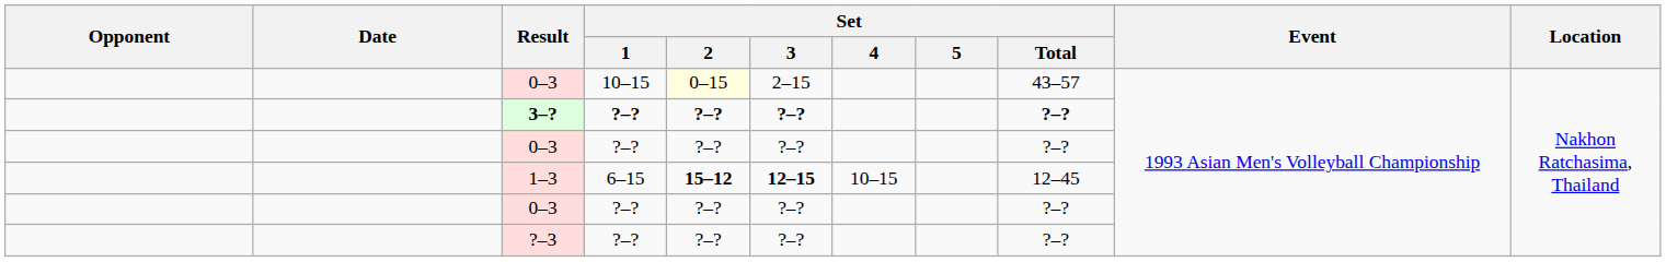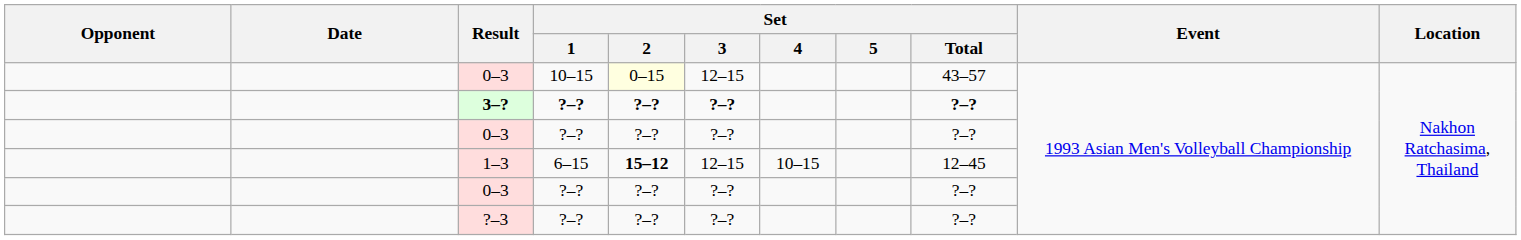0–3 / 10–15 | Set / 3: 2–15 -> 12–15
1–3 | Set / 3: bold -> normal
